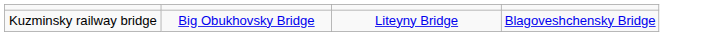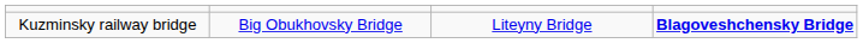Kuzminsky railway bridge | column 4: normal -> bold
